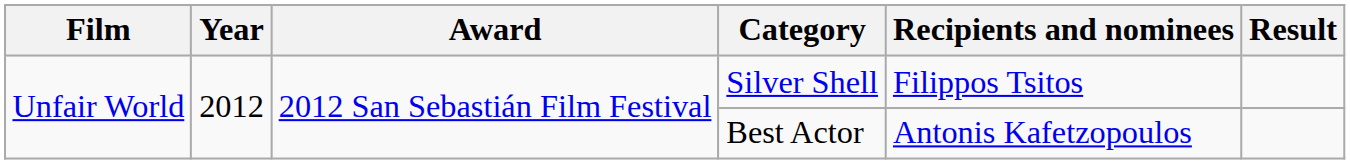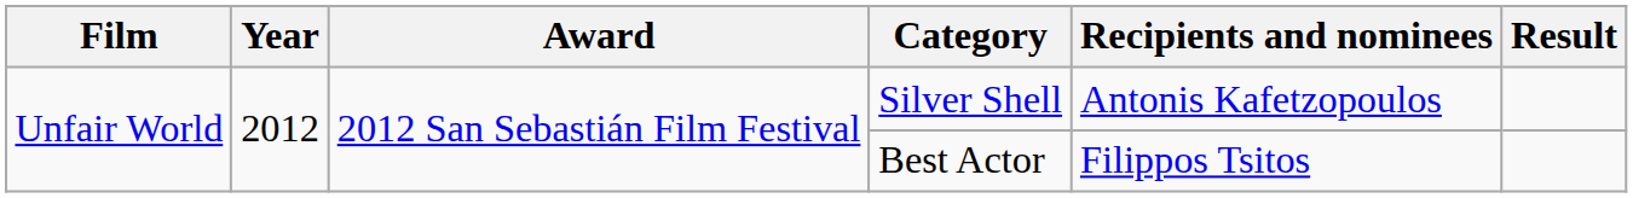Silver Shell | Recipients and nominees: Filippos Tsitos -> Antonis Kafetzopoulos
Best Actor | Recipients and nominees: Antonis Kafetzopoulos -> Filippos Tsitos
